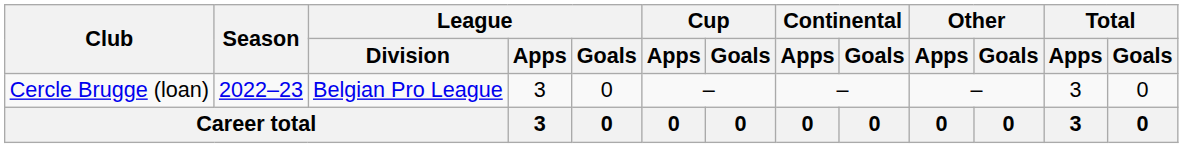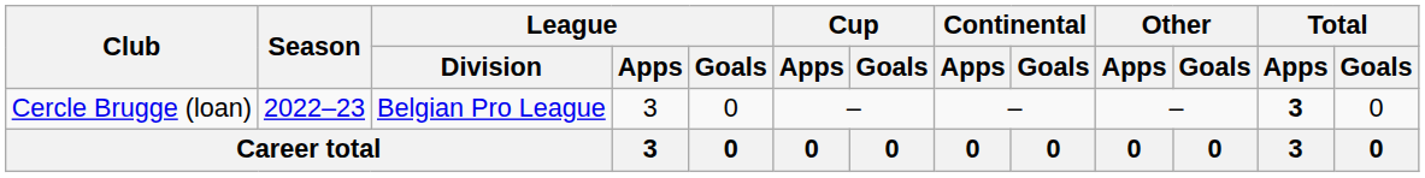Cercle Brugge (loan) | Total / Apps: normal -> bold
